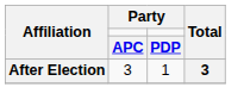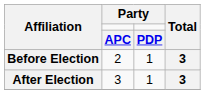+ row: Before Election | 2 | 1 | 3
